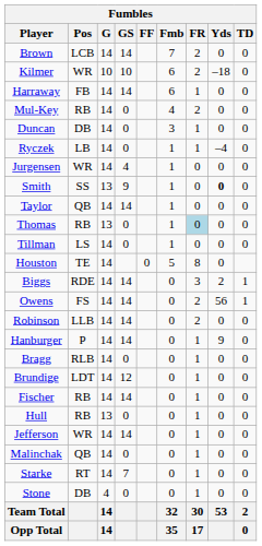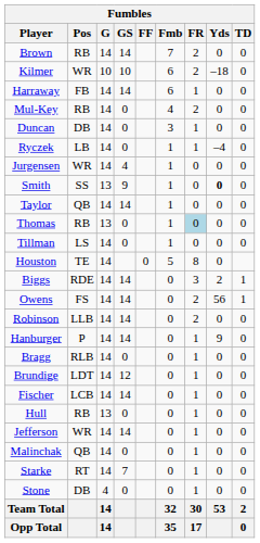Brown | Pos: LCB -> RB
Fischer | Pos: RB -> LCB
